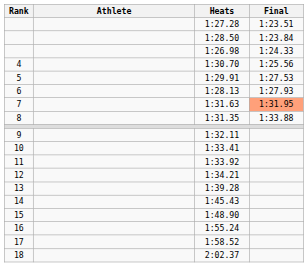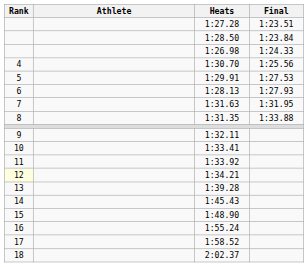1:31.63 | Final: lightsalmon background -> no background
1:34.21 | Rank: no background -> lightyellow background
